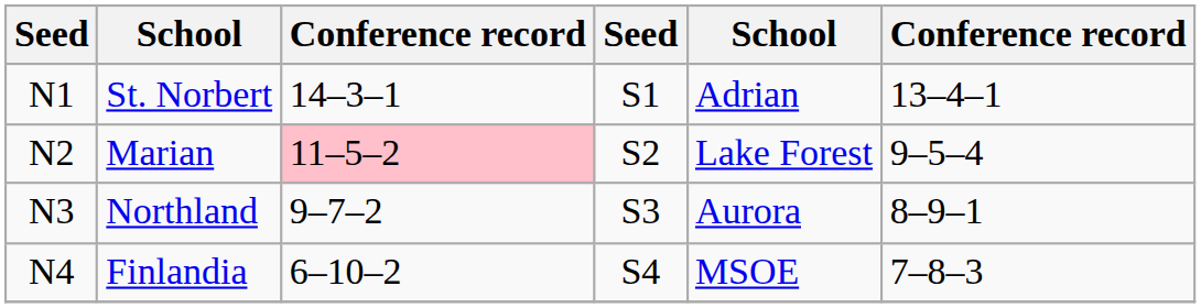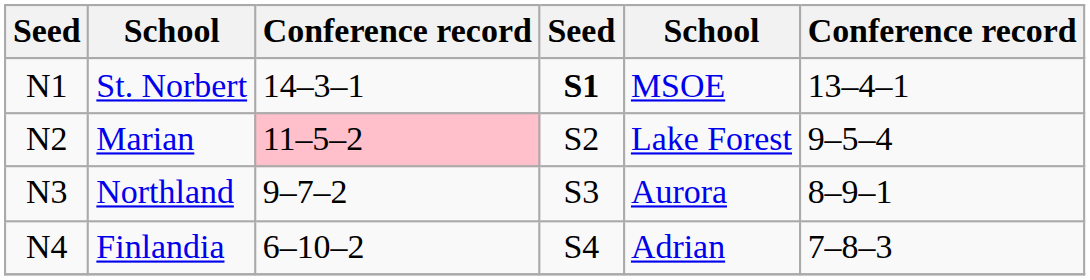St. Norbert | column 4: normal -> bold
St. Norbert | column 5: Adrian -> MSOE
Finlandia | column 5: MSOE -> Adrian
